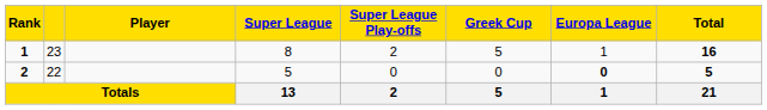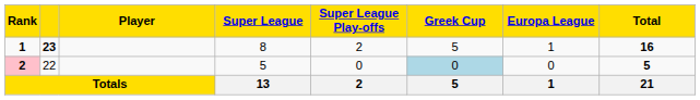row 2 | column 2: normal -> bold
row 3 | Rank: no background -> pink background
row 3 | Greek Cup: no background -> lightblue background
row 3 | Europa League: bold -> normal
